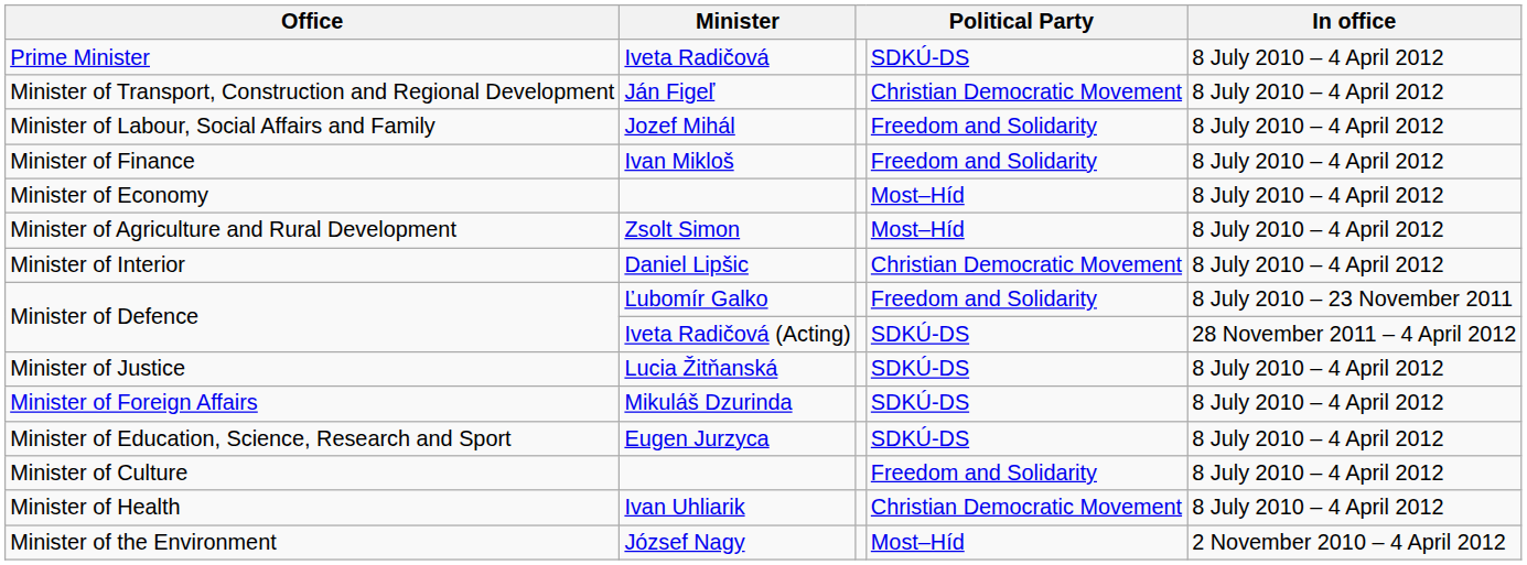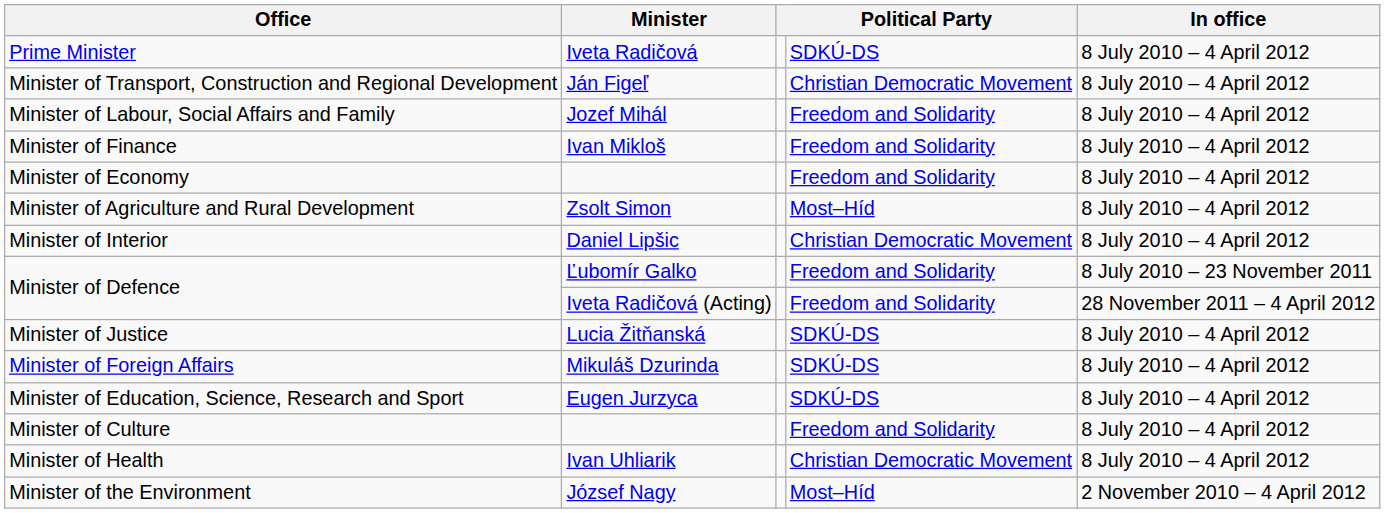Minister of Economy | column 4: Most–Híd -> Freedom and Solidarity
Minister of Defence / Iveta Radičová (Acting) | column 4: SDKÚ-DS -> Freedom and Solidarity
